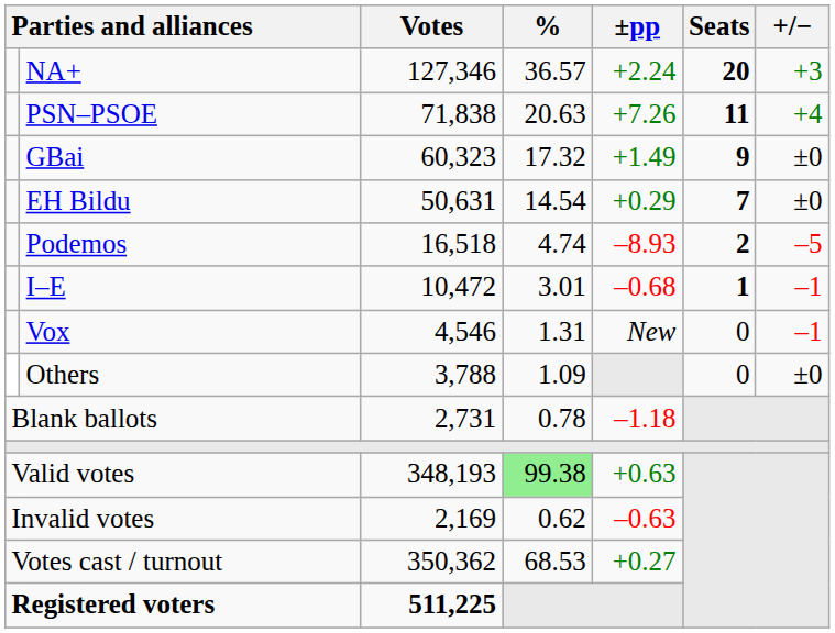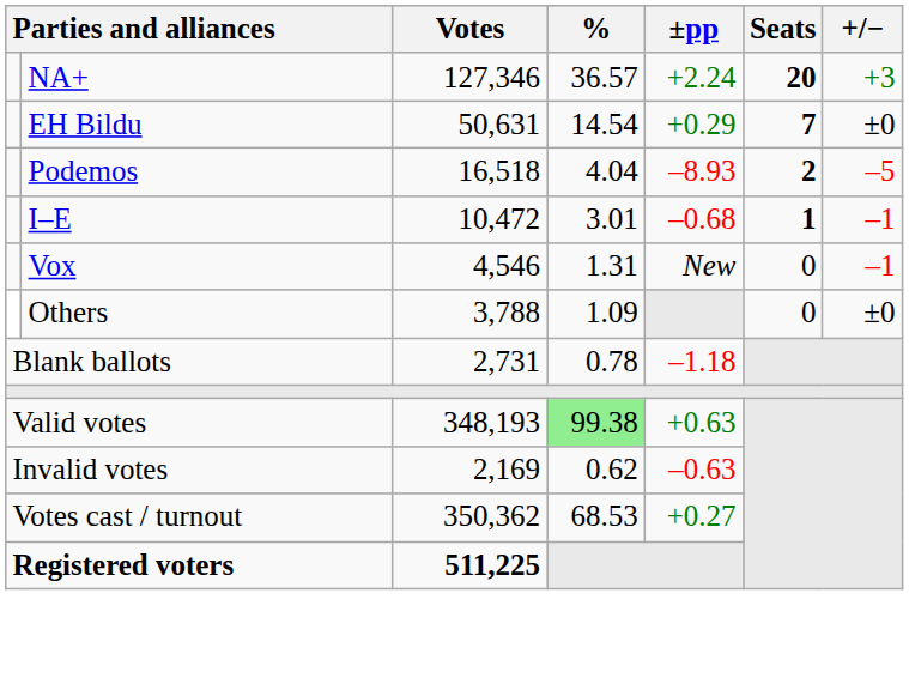- row: PSN–PSOE | 71,838 | 20.63 | +7.26 | 11 | +4
- row: GBai | 60,323 | 17.32 | +1.49 | 9 | ±0
Podemos | %: 4.74 -> 4.04
